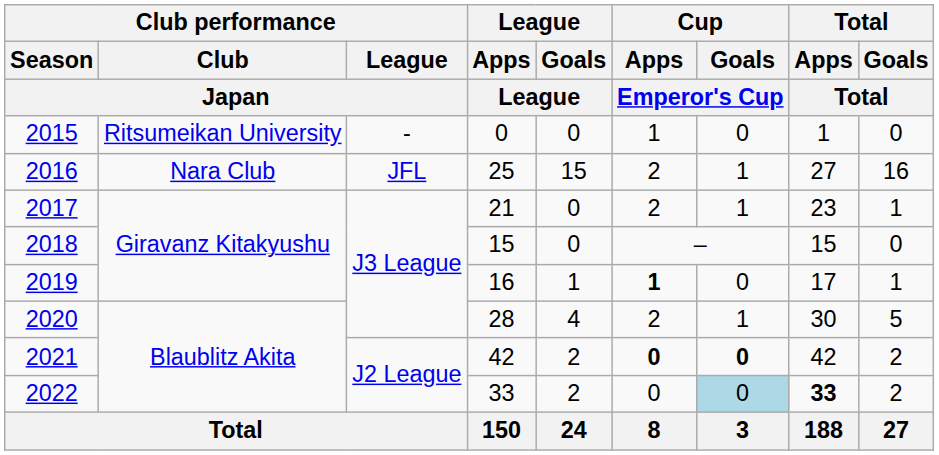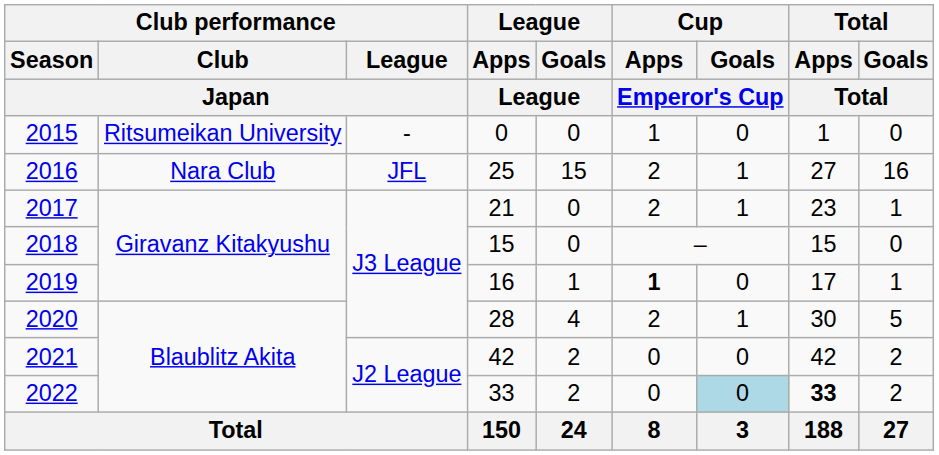2021 | Cup / Apps / Emperor's Cup: bold -> normal
2021 | Cup / Goals / Emperor's Cup: bold -> normal
